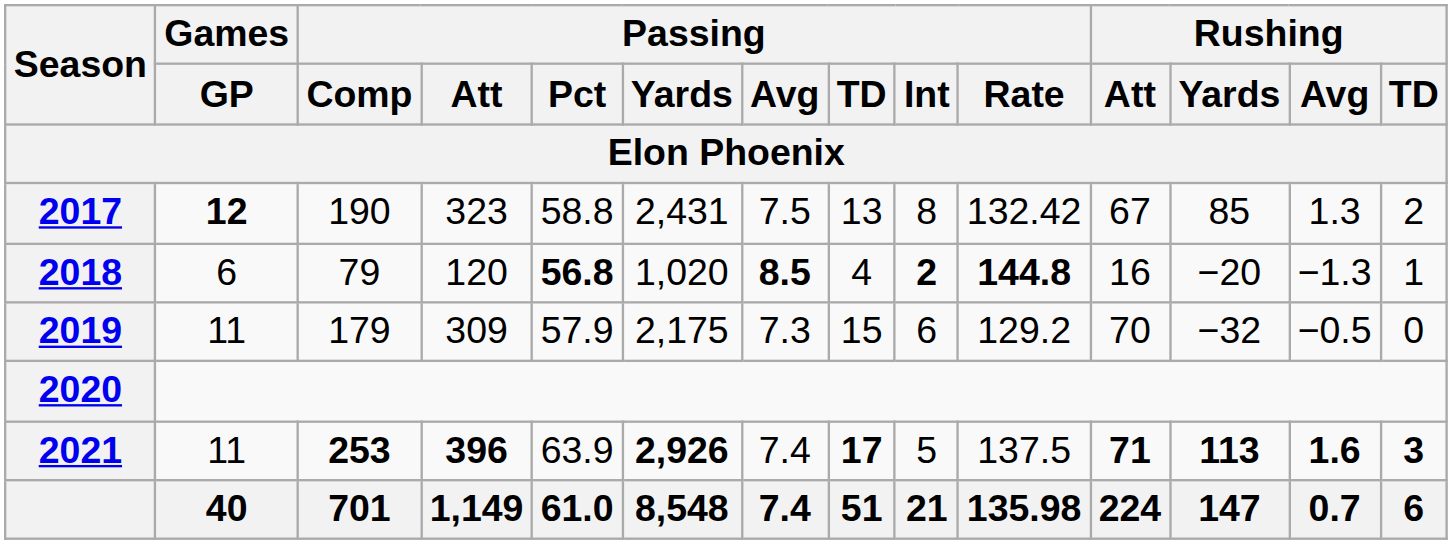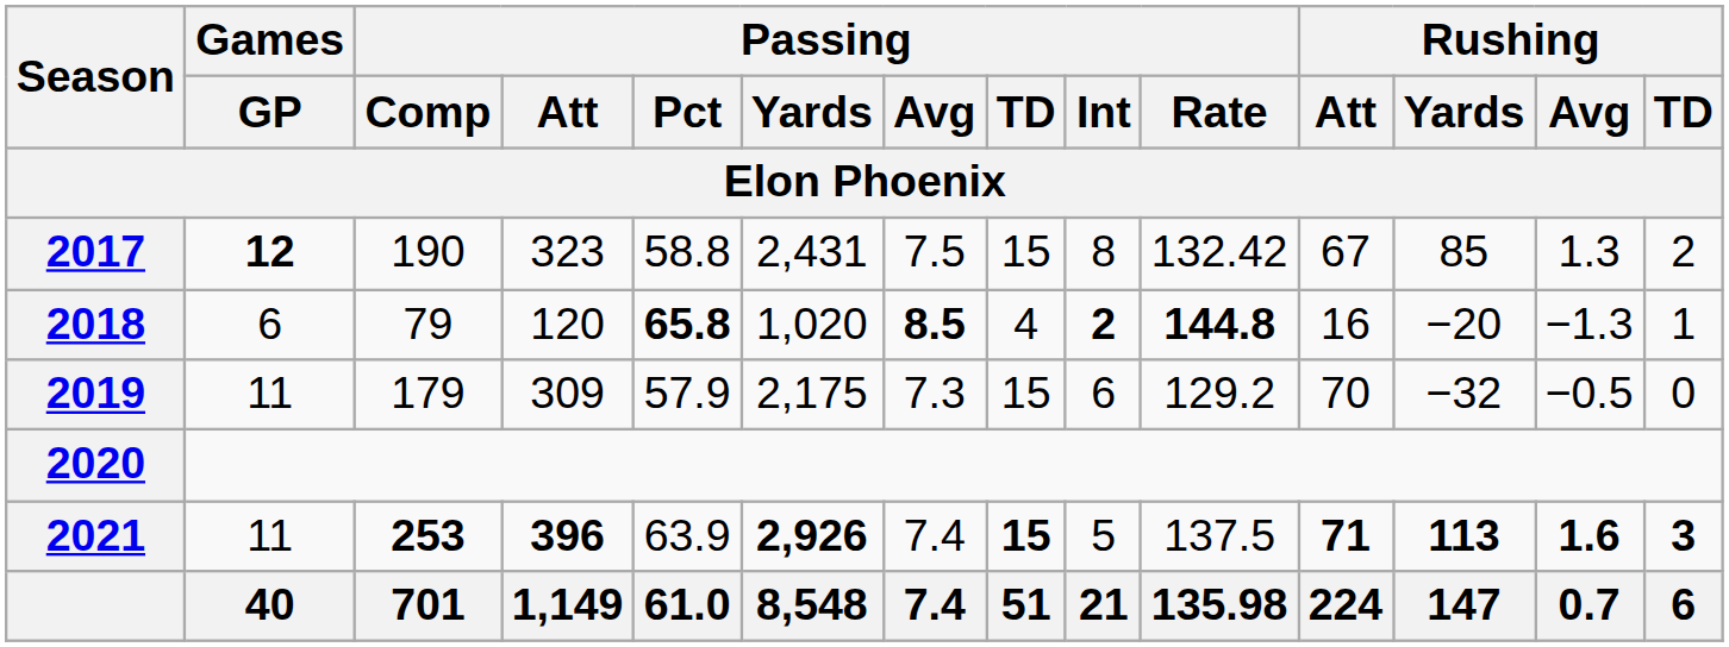2017 | Passing / TD: 13 -> 15
2018 | Passing / Pct: 56.8 -> 65.8
2021 | Passing / TD: 17 -> 15
